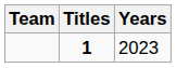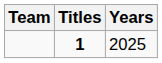row 2 | Years: 2023 -> 2025
